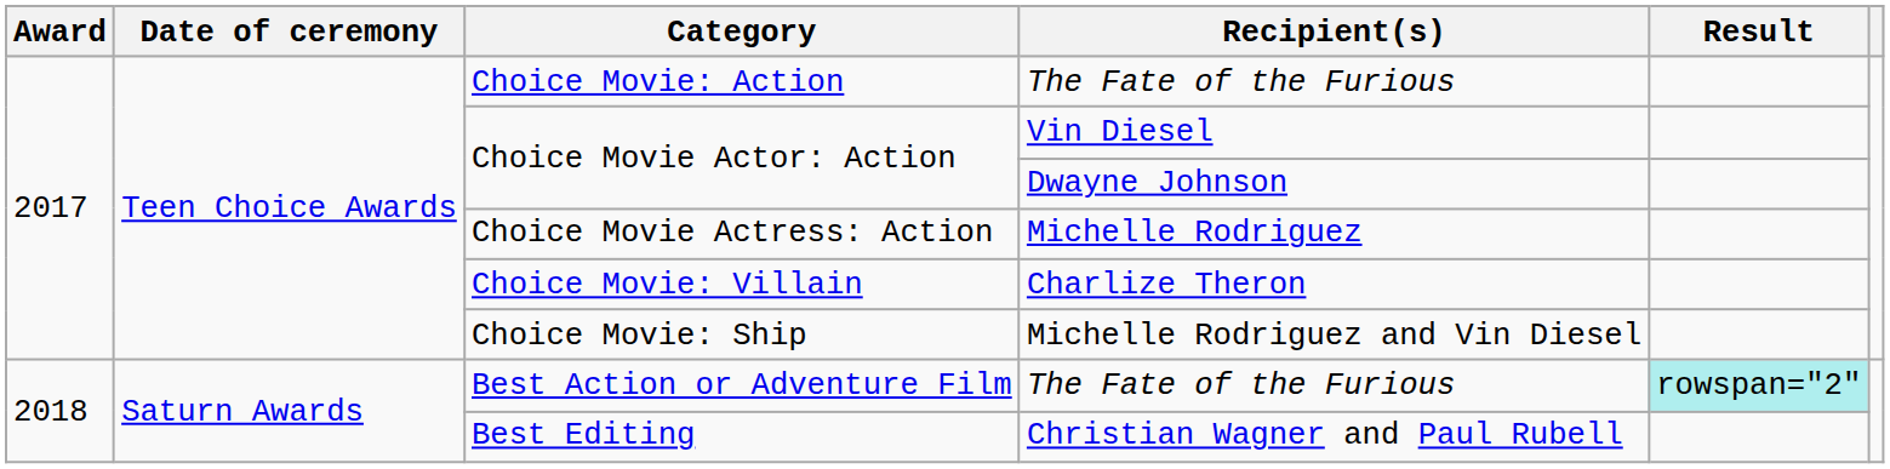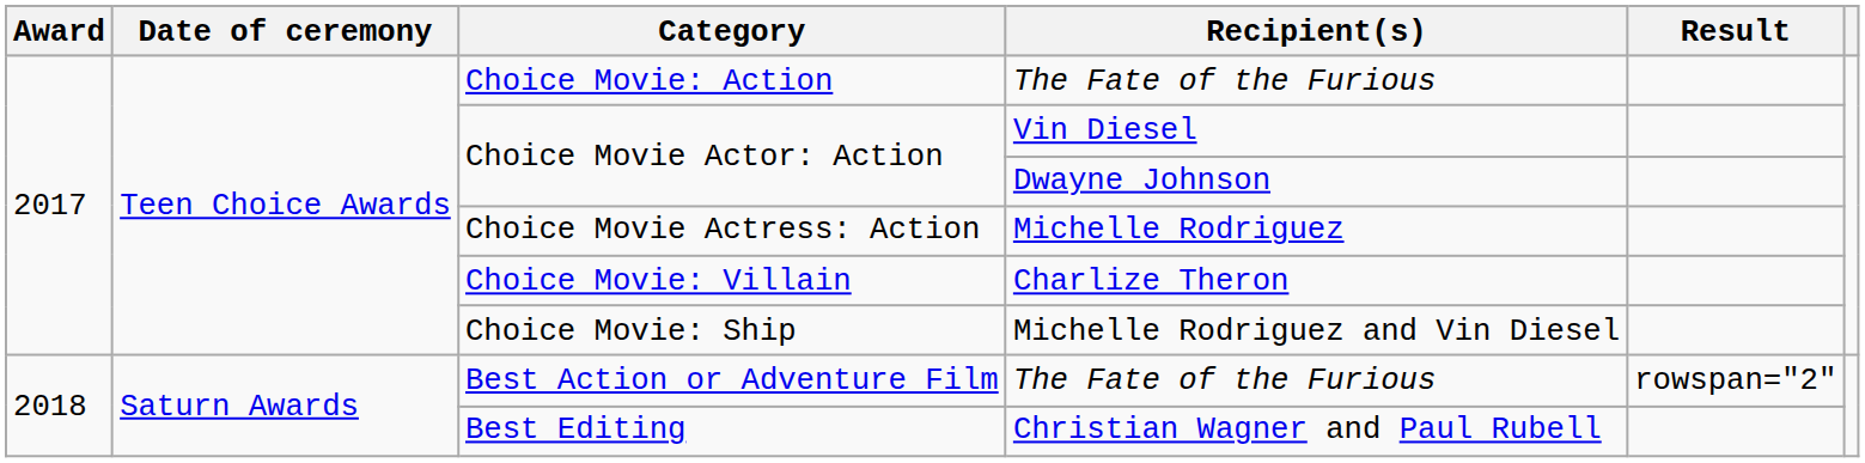Best Action or Adventure Film | Result: paleturquoise background -> no background
